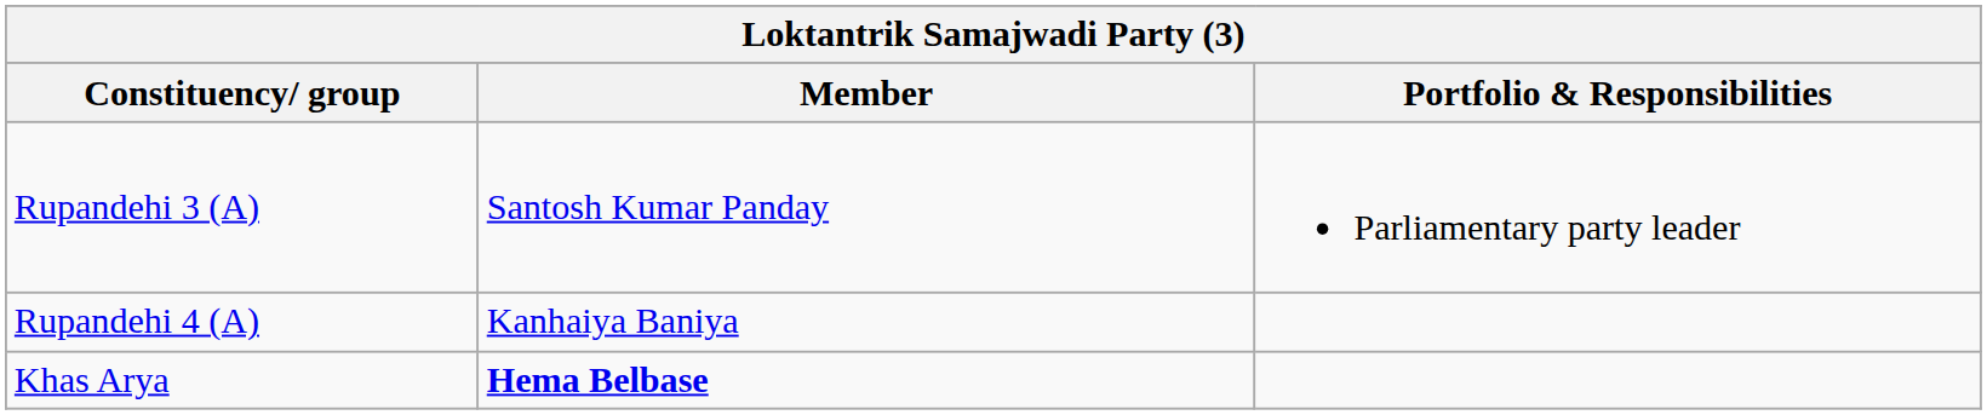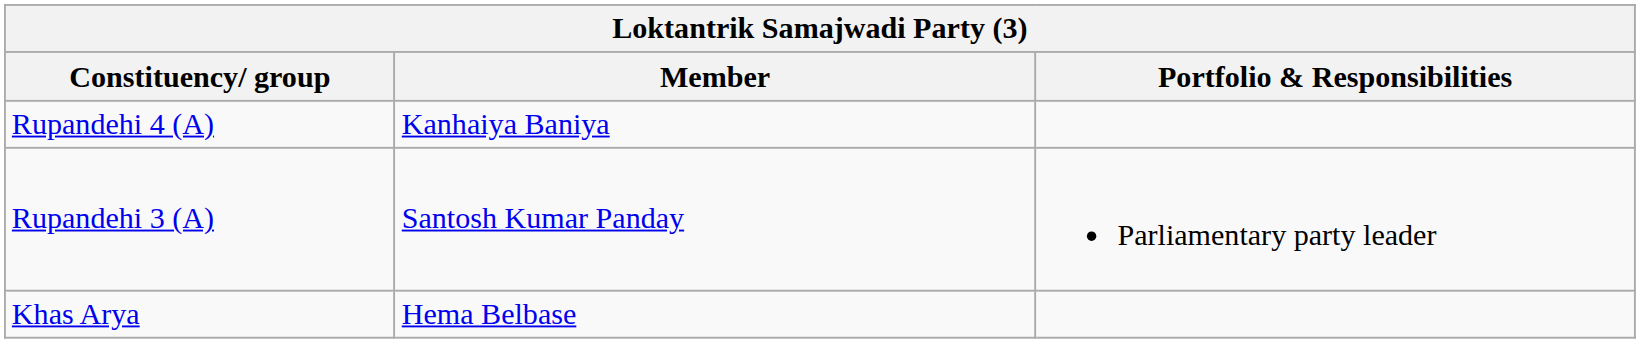rows swapped: Rupandehi 3 (A) <-> Rupandehi 4 (A)
Khas Arya | Member: bold -> normal
